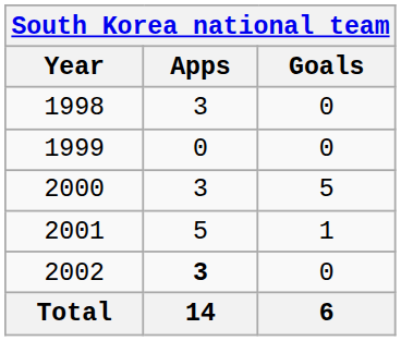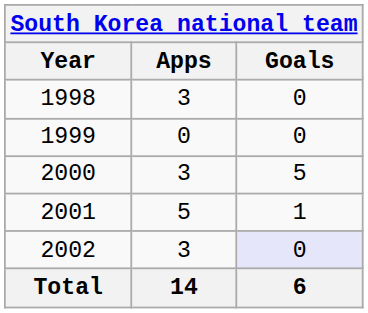2002 | Apps: bold -> normal
2002 | Goals: no background -> lavender background
